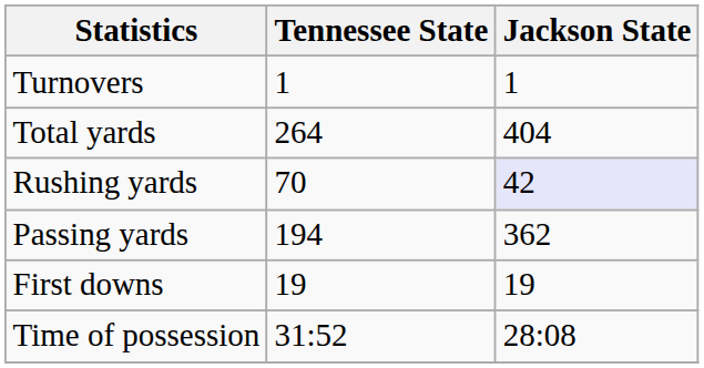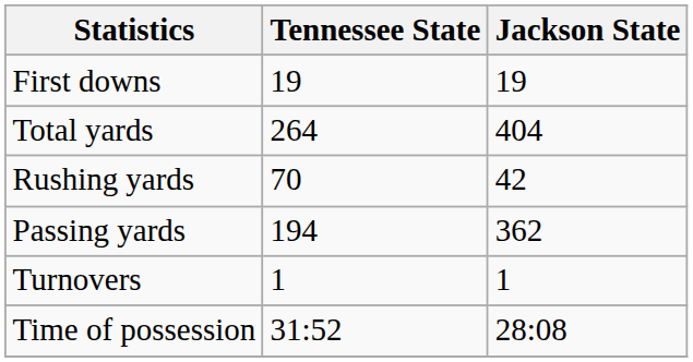rows swapped: First downs <-> Turnovers
Rushing yards | Jackson State: lavender background -> no background
